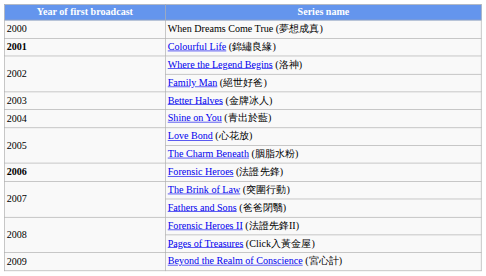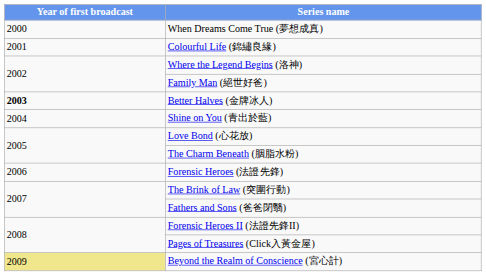Colourful Life (錦繡良緣) | Year of first broadcast: bold -> normal
Better Halves (金牌冰人) | Year of first broadcast: normal -> bold
Forensic Heroes (法證先鋒) | Year of first broadcast: bold -> normal
Beyond the Realm of Conscience (宮心計) | Year of first broadcast: no background -> khaki background
